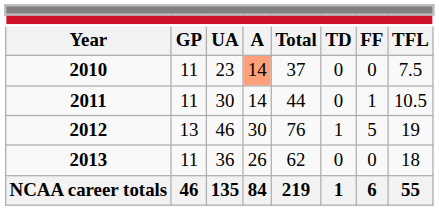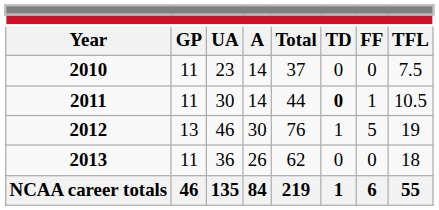2010 | column 4: lightsalmon background -> no background
2011 | column 6: normal -> bold
